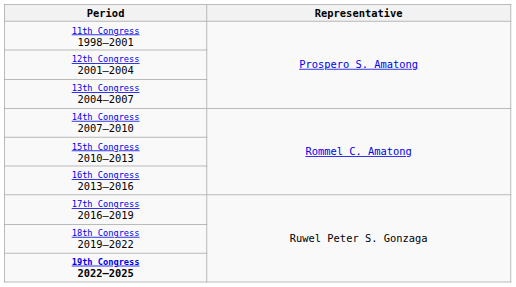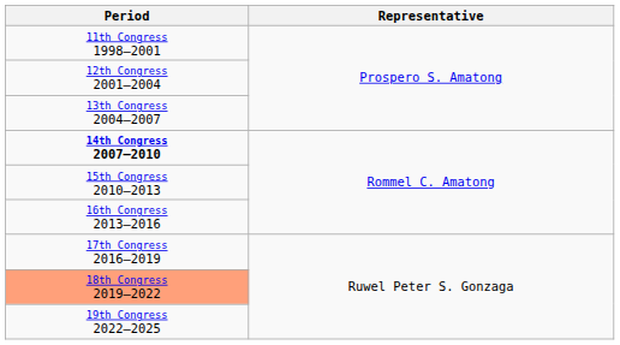14th Congress 2007–2010 | Period: normal -> bold
18th Congress 2019–2022 | Period: no background -> lightsalmon background
19th Congress 2022–2025 | Period: bold -> normal
